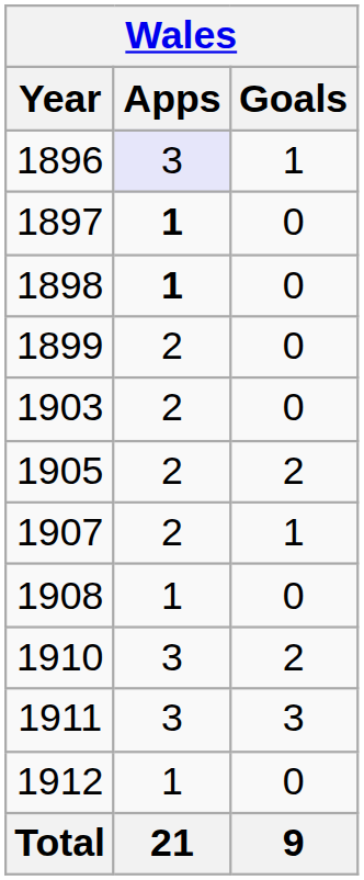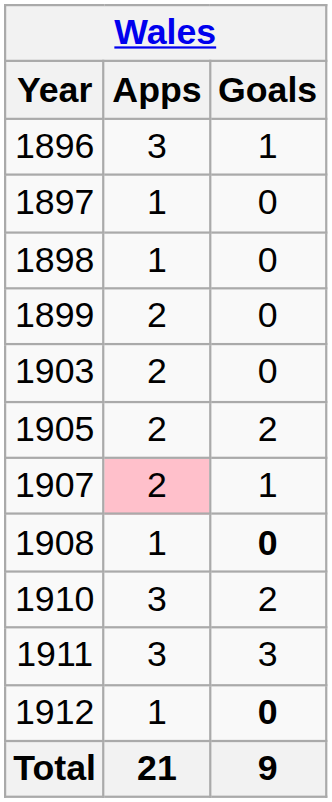1896 | Apps: lavender background -> no background
1897 | Apps: bold -> normal
1898 | Apps: bold -> normal
1907 | Apps: no background -> pink background
1908 | Goals: normal -> bold
1912 | Goals: normal -> bold
